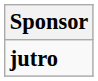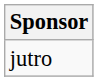row 2 | column 1: bold -> normal
